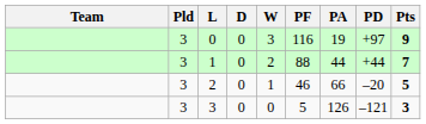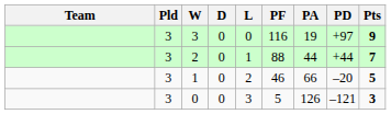columns swapped: W <-> L
